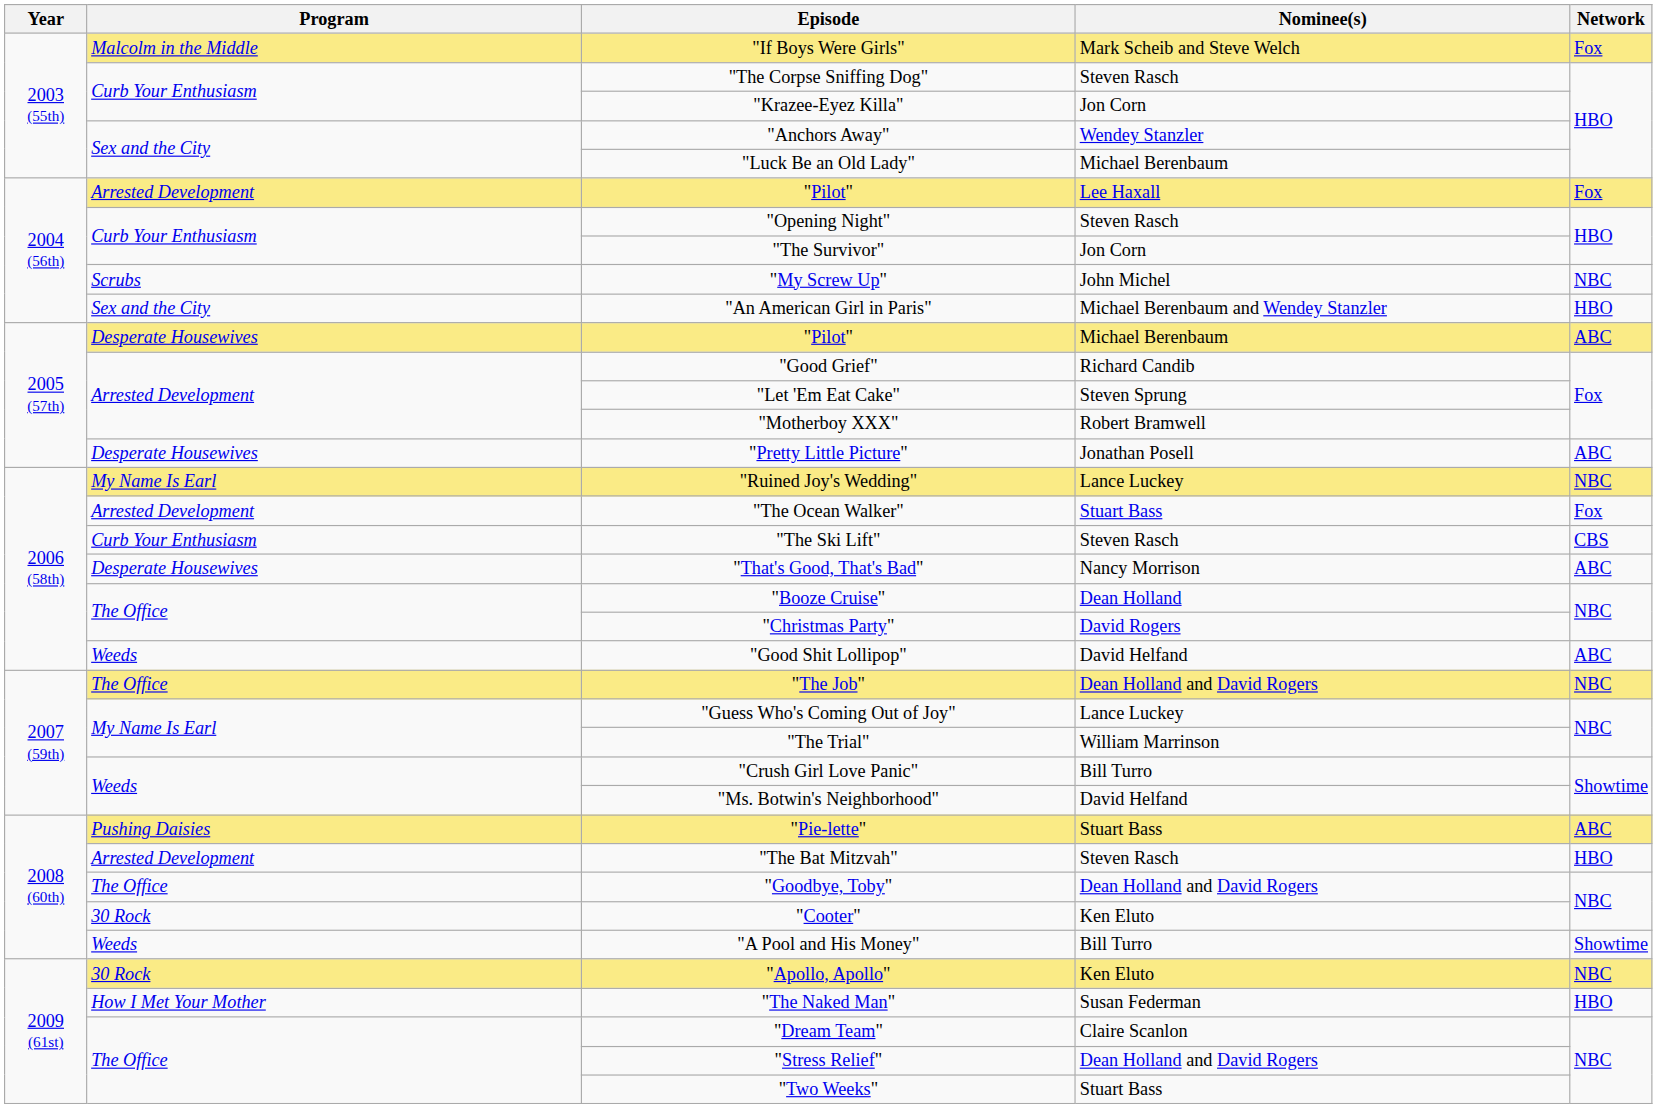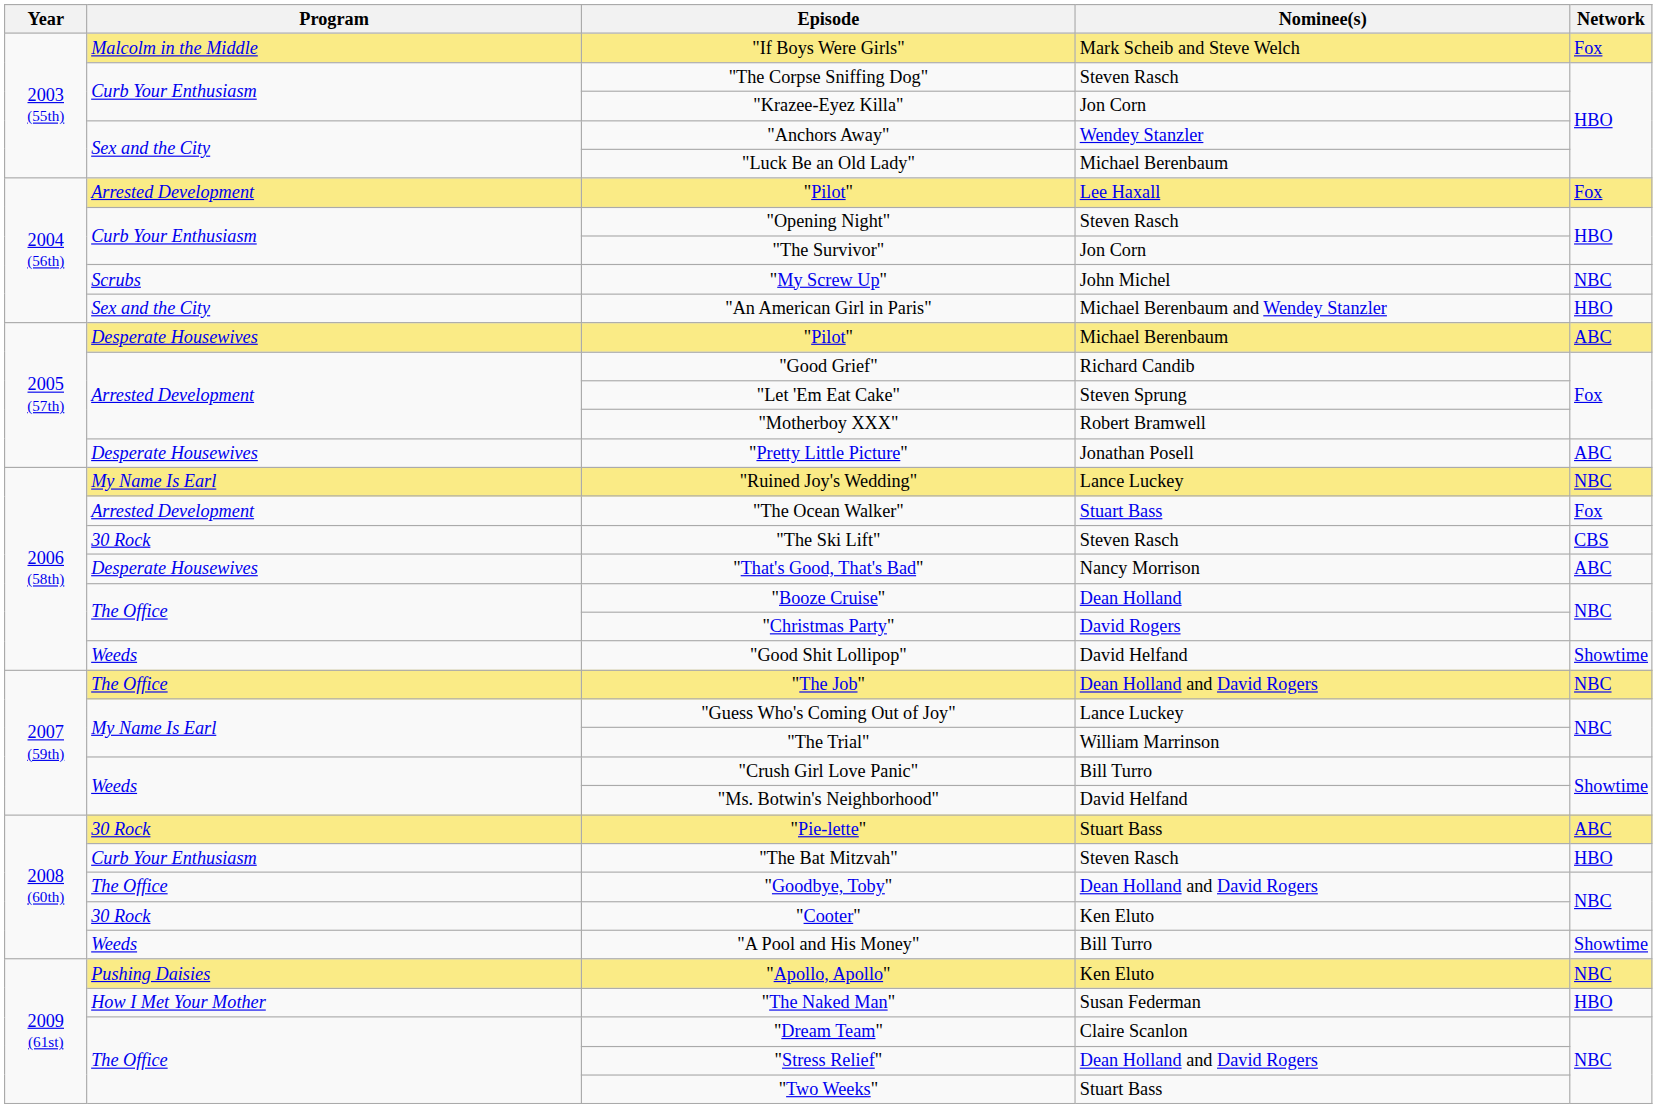"The Ski Lift" | Program: Curb Your Enthusiasm -> 30 Rock
"Good Shit Lollipop" | Network: ABC -> Showtime
"Pie-lette" | Program: Pushing Daisies -> 30 Rock
"The Bat Mitzvah" | Program: Arrested Development -> Curb Your Enthusiasm
"Apollo, Apollo" | Program: 30 Rock -> Pushing Daisies
